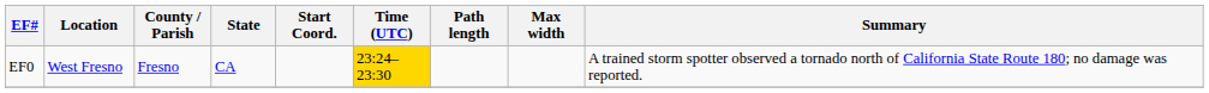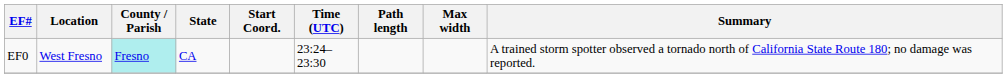EF0 | County / Parish: no background -> paleturquoise background
EF0 | Time (UTC): gold background -> no background
